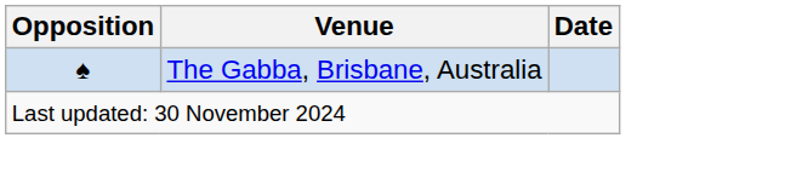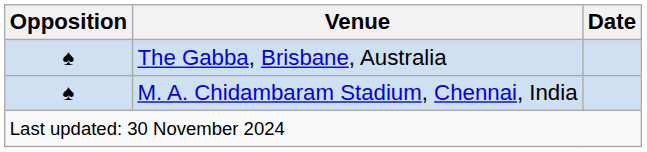+ row: ♠ | M. A. Chidambaram Stadium, Chennai, India
